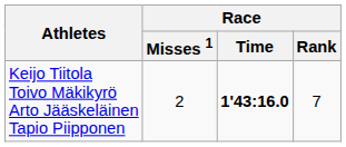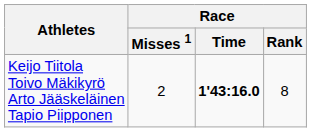row 3 | Race / Rank: 7 -> 8
